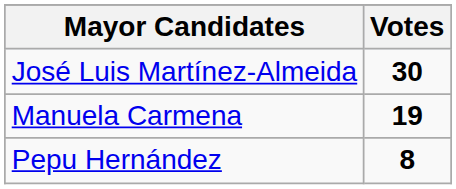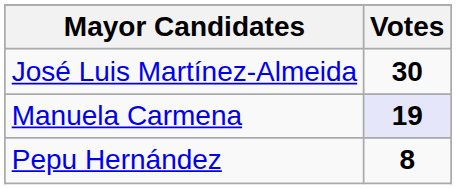Manuela Carmena | Votes: no background -> lavender background
